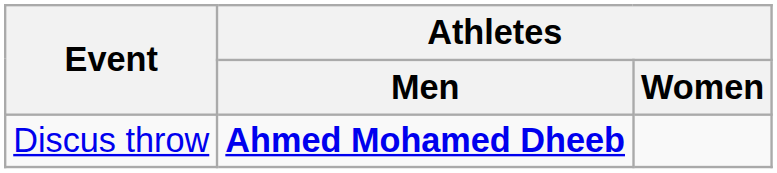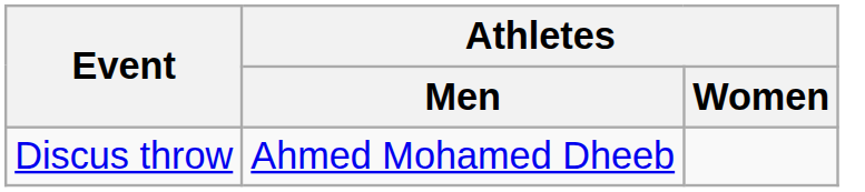Discus throw | Athletes / Men: bold -> normal
